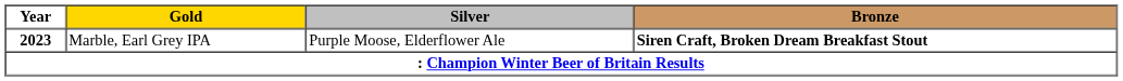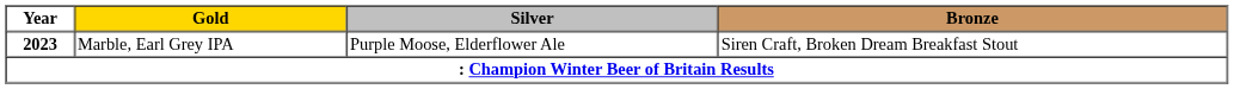2023 | Bronze: bold -> normal
